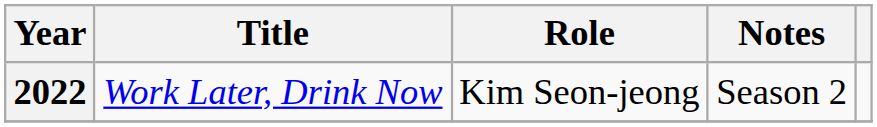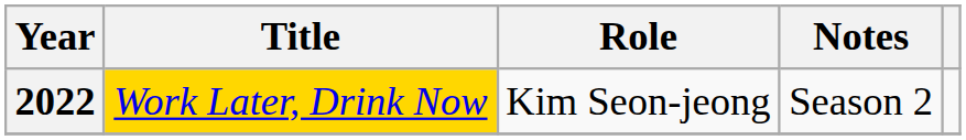2022 | Title: no background -> gold background
